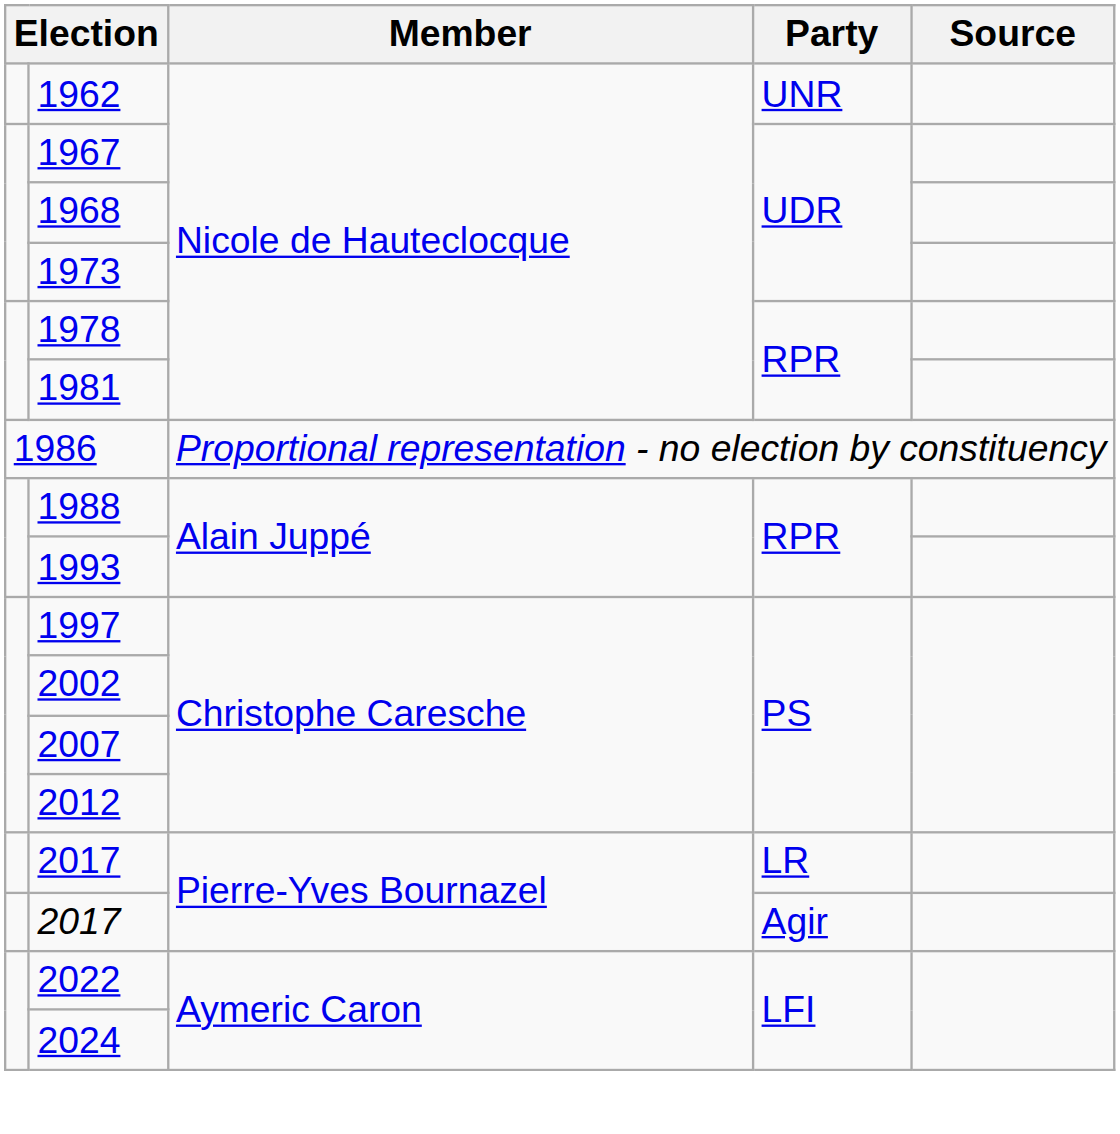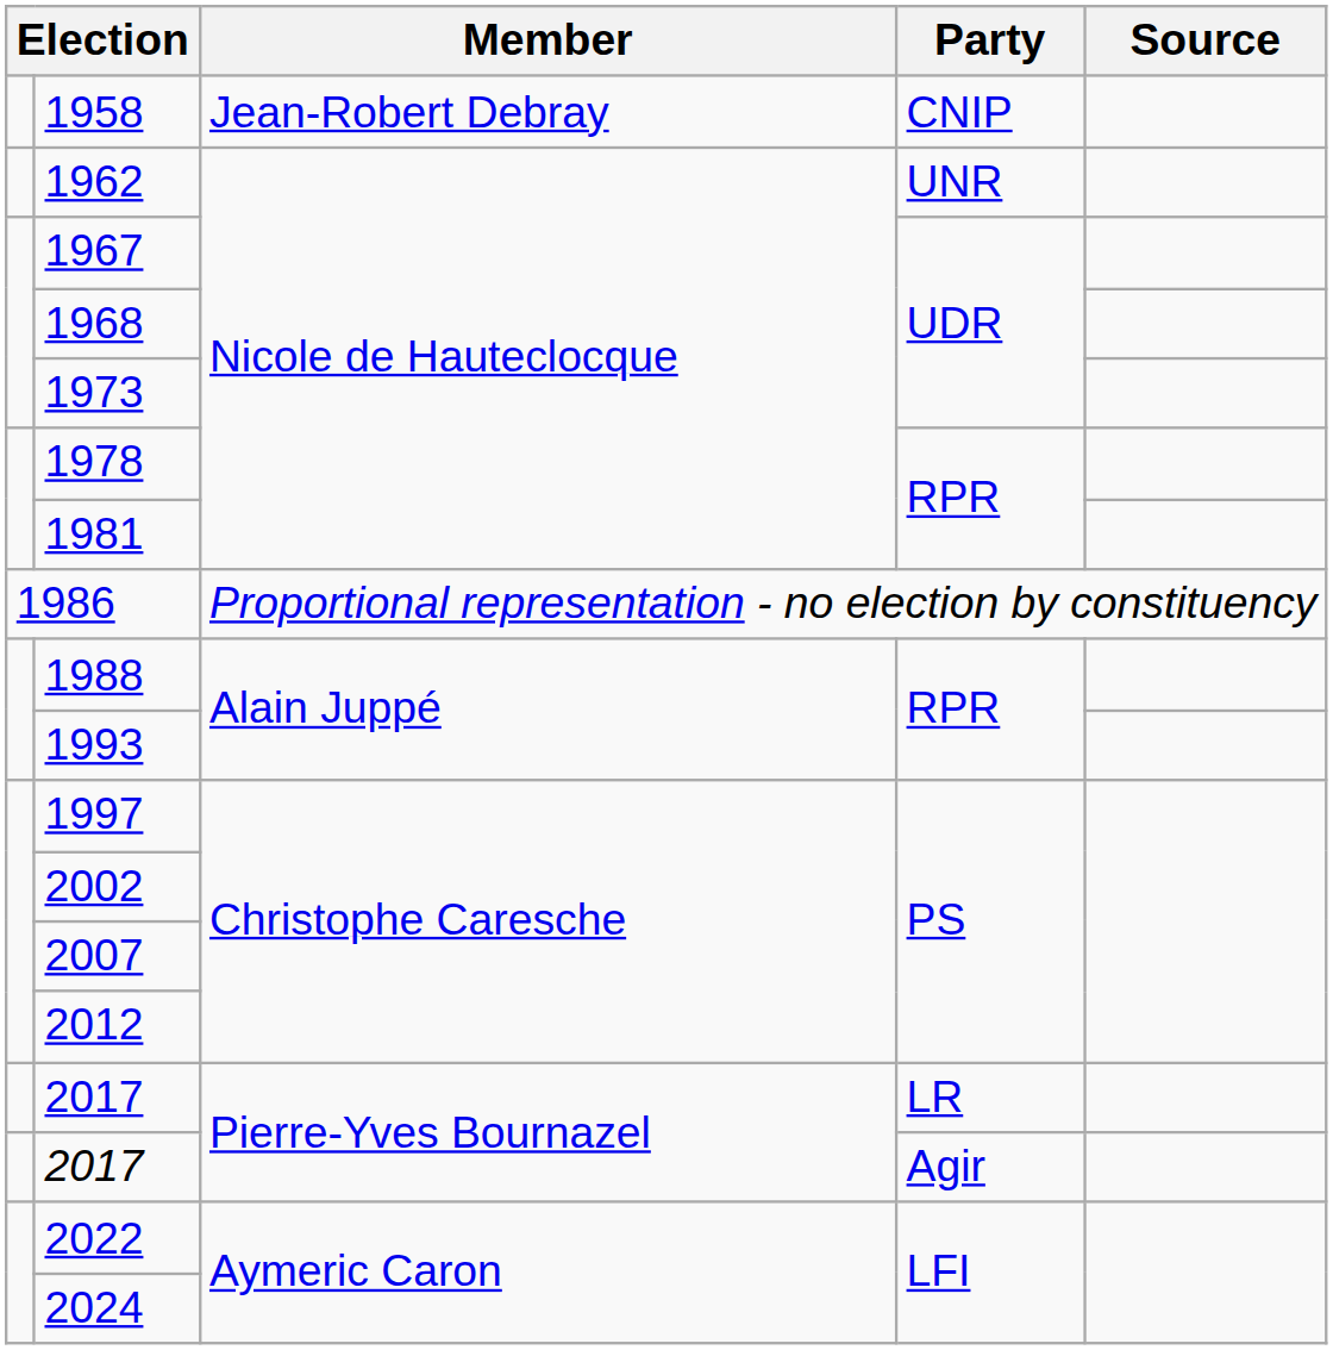+ row: 1958 | Jean-Robert Debray | CNIP
